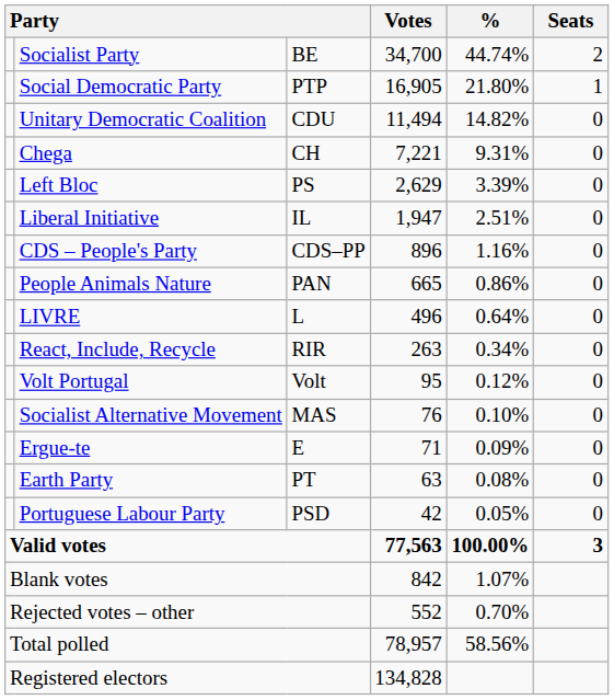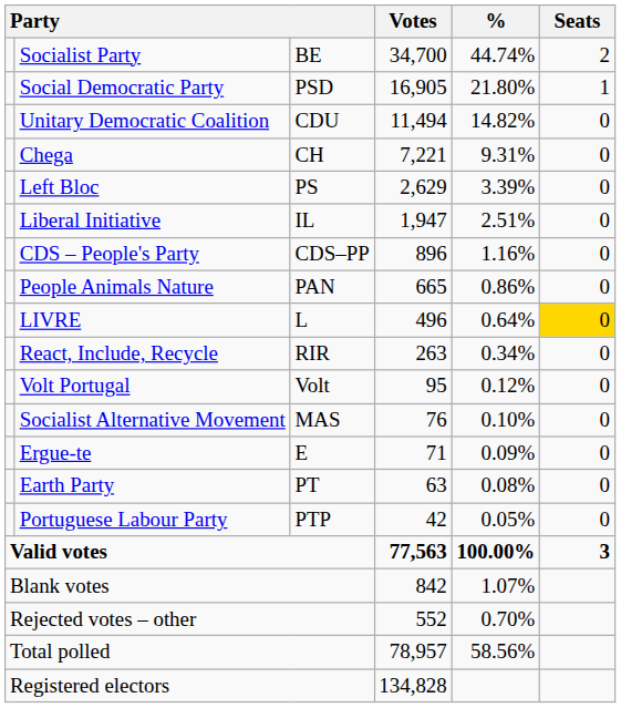Social Democratic Party | column 3: PTP -> PSD
LIVRE | Seats: no background -> gold background
Portuguese Labour Party | column 3: PSD -> PTP
